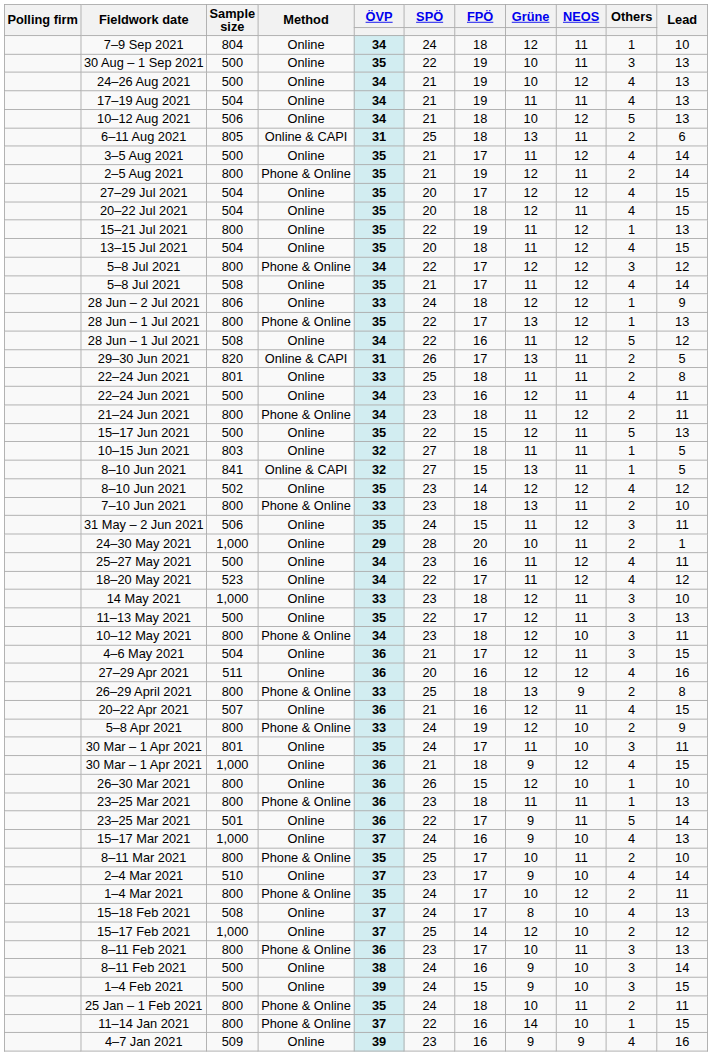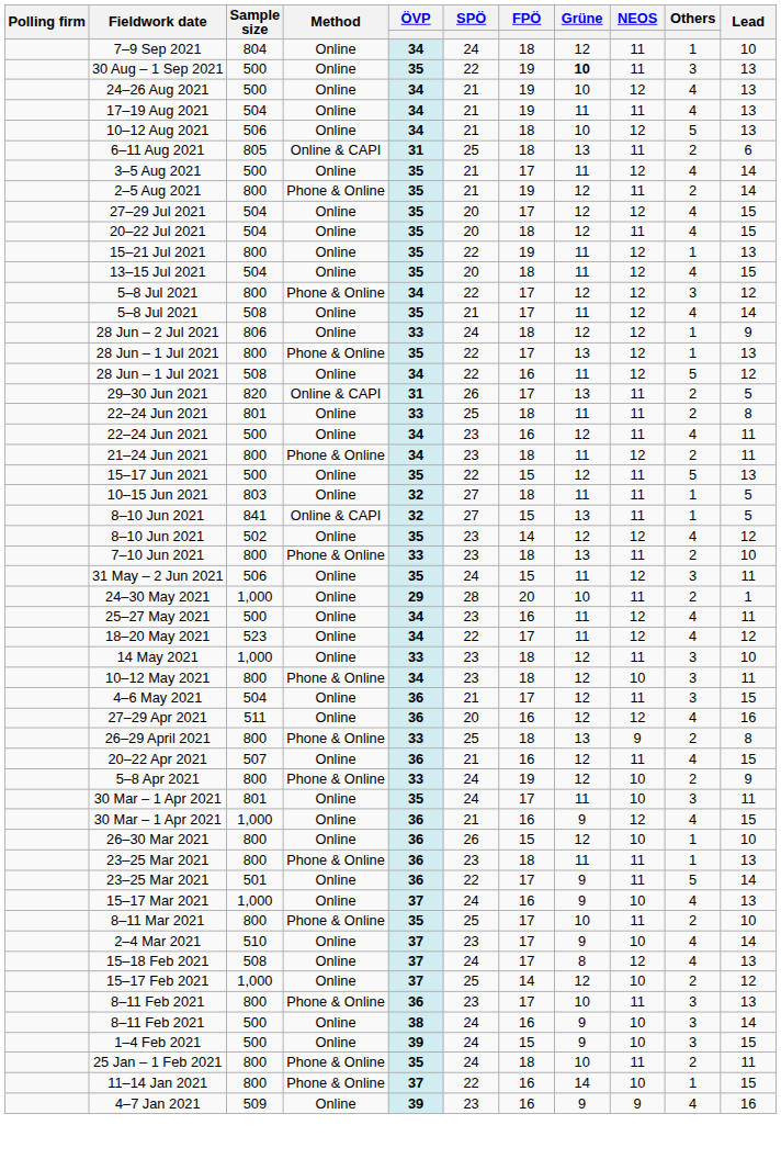30 Aug – 1 Sep 2021 | Grüne: normal -> bold
- row: 11–13 May 2021 | 500 | Online | 35 | 22 | 17 | 12 | 11 | 3 | 13
30 Mar – 1 Apr 2021 / 1,000 | FPÖ: 18 -> 16
- row: 1–4 Mar 2021 | 800 | Phone & Online | 35 | 24 | 17 | 10 | 12 | 2 | 11
15–18 Feb 2021 | NEOS: 10 -> 12
